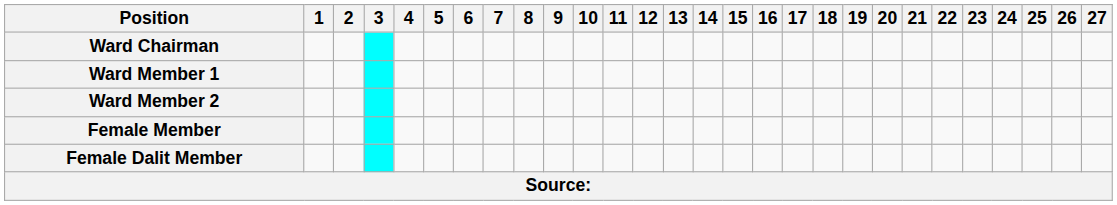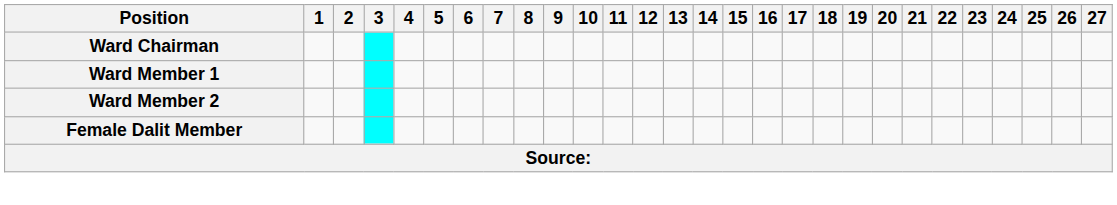- row: Female Member
